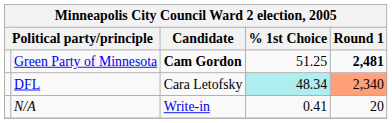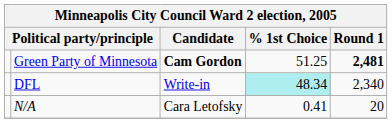DFL | Candidate: Cara Letofsky -> Write-in
DFL | Round 1: lightsalmon background -> no background
N/A | Candidate: Write-in -> Cara Letofsky
